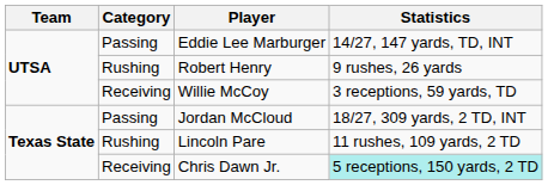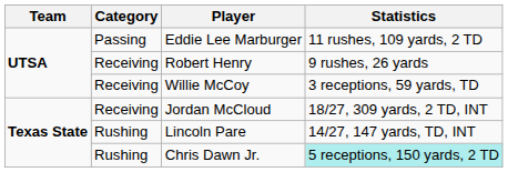Eddie Lee Marburger | Statistics: 14/27, 147 yards, TD, INT -> 11 rushes, 109 yards, 2 TD
Robert Henry | Category: Rushing -> Receiving
Jordan McCloud | Category: Passing -> Receiving
Lincoln Pare | Statistics: 11 rushes, 109 yards, 2 TD -> 14/27, 147 yards, TD, INT
Chris Dawn Jr. | Category: Receiving -> Rushing
